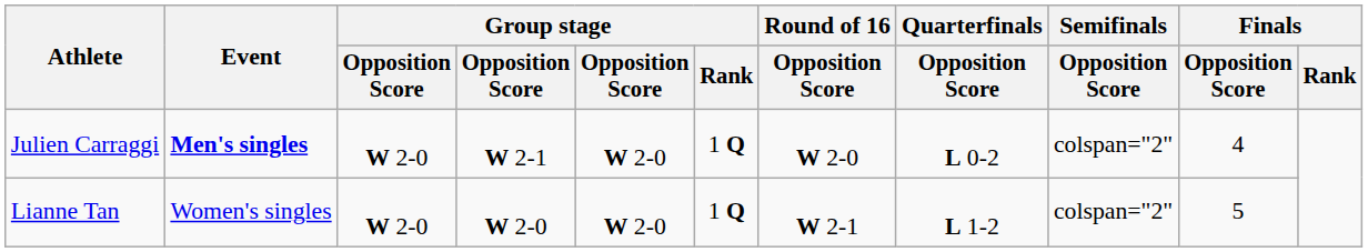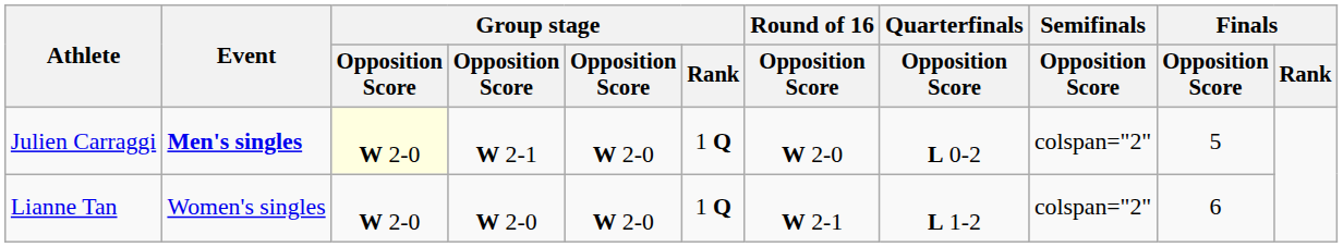Julien Carraggi | column 3: no background -> lightyellow background
Julien Carraggi | Finals / Opposition Score: 4 -> 5
Lianne Tan | Finals / Opposition Score: 5 -> 6
